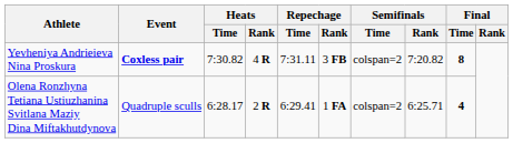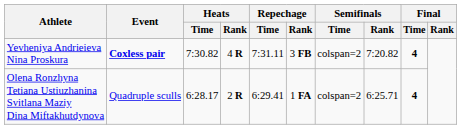Yevheniya Andrieieva Nina Proskura | Final / Time: 8 -> 4
